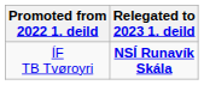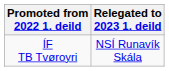ÍF TB Tvøroyri | Relegated to 2023 1. deild: bold -> normal
